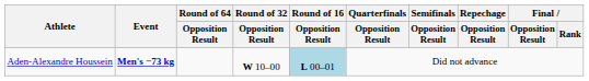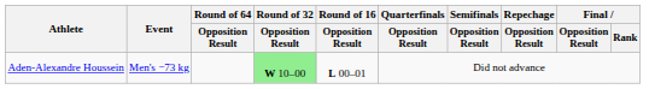Aden-Alexandre Houssein | Event: bold -> normal
Aden-Alexandre Houssein | Round of 32 / Opposition Result: no background -> lightgreen background
Aden-Alexandre Houssein | Round of 16 / Opposition Result: lightblue background -> no background
